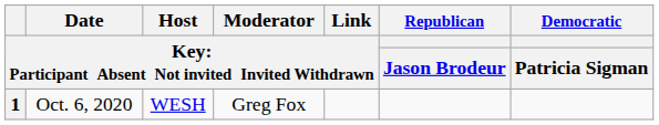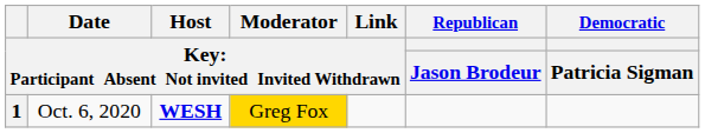1 | column 3: normal -> bold
1 | column 4: no background -> gold background
